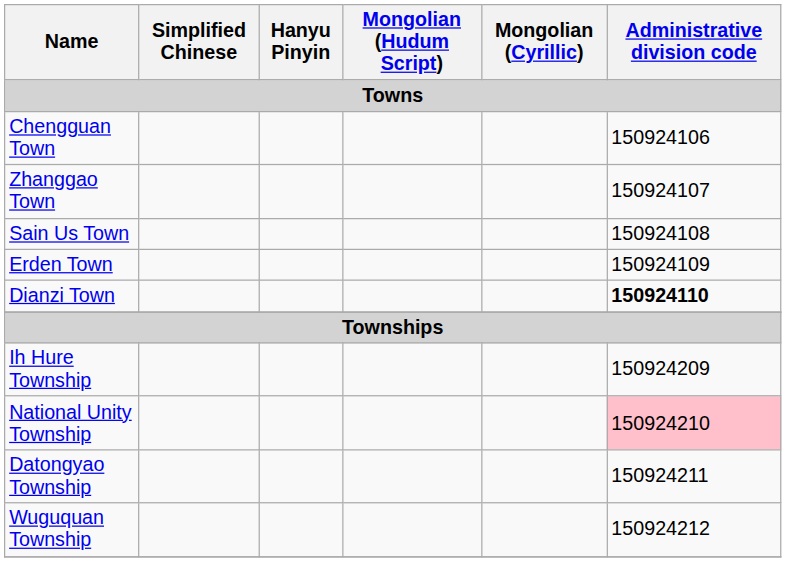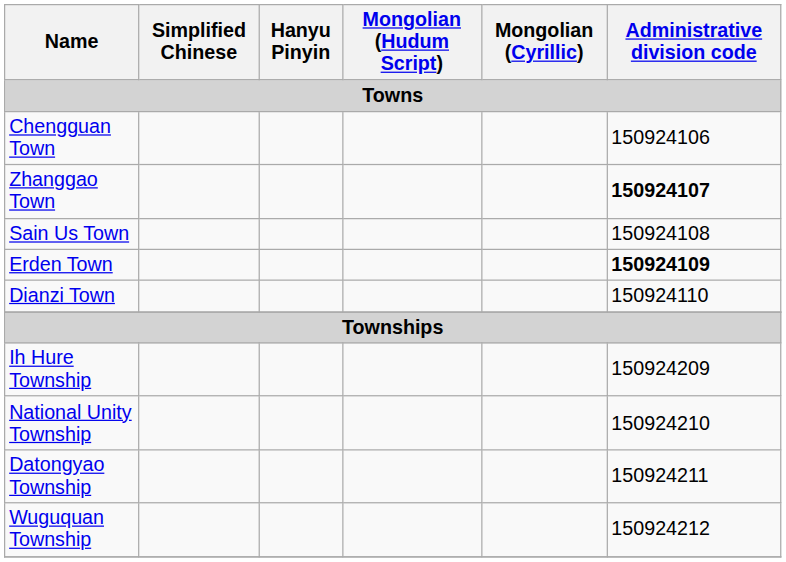Zhanggao Town | Administrative division code: normal -> bold
Erden Town | Administrative division code: normal -> bold
Dianzi Town | Administrative division code: bold -> normal
National Unity Township | Administrative division code: pink background -> no background
